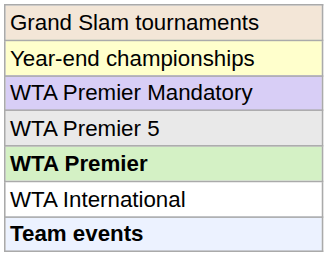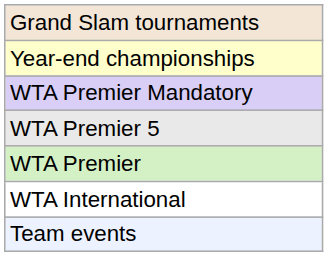row 5 | column 1: bold -> normal
row 7 | column 1: bold -> normal
